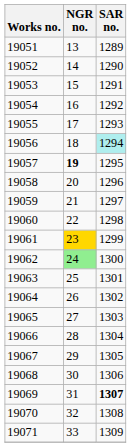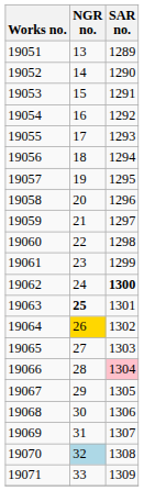19056 | SAR no.: paleturquoise background -> no background
19057 | NGR no.: bold -> normal
19061 | NGR no.: gold background -> no background
19062 | NGR no.: lightgreen background -> no background
19062 | SAR no.: normal -> bold
19063 | NGR no.: normal -> bold
19064 | NGR no.: no background -> gold background
19066 | SAR no.: no background -> pink background
19069 | SAR no.: bold -> normal
19070 | NGR no.: no background -> lightblue background
